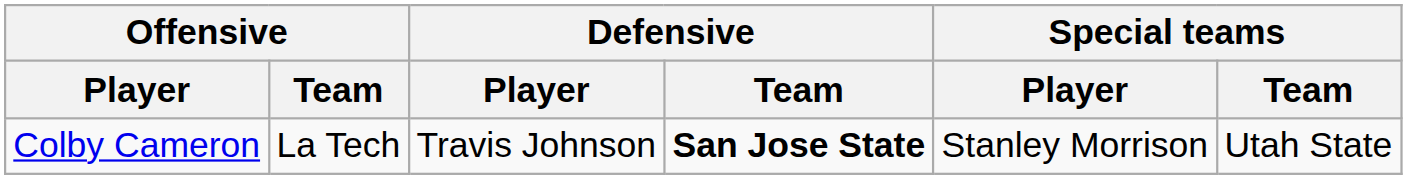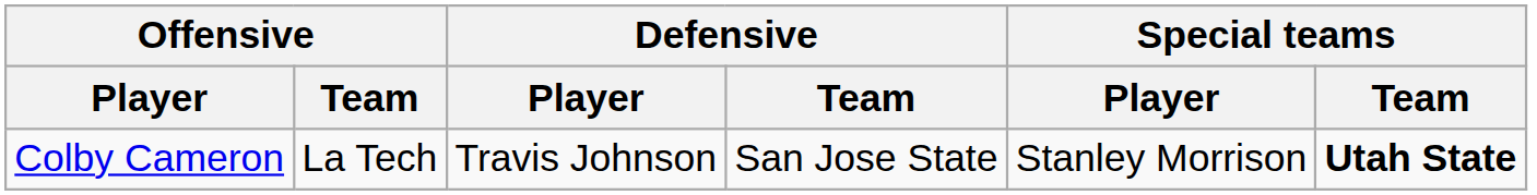Colby Cameron | Defensive / Team: bold -> normal
Colby Cameron | Special teams / Team: normal -> bold
